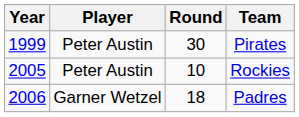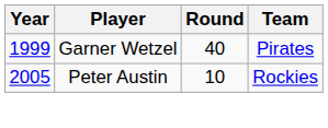Pirates | Player: Peter Austin -> Garner Wetzel
Pirates | Round: 30 -> 40
- row: 2006 | Garner Wetzel | 18 | Padres
